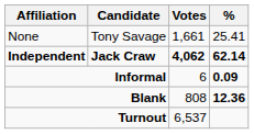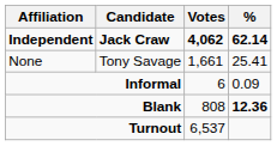rows swapped: Independent <-> None
Informal | %: bold -> normal
